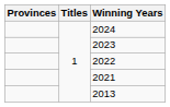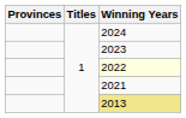2022 | Winning Years: no background -> lightyellow background
2013 | Winning Years: no background -> khaki background
